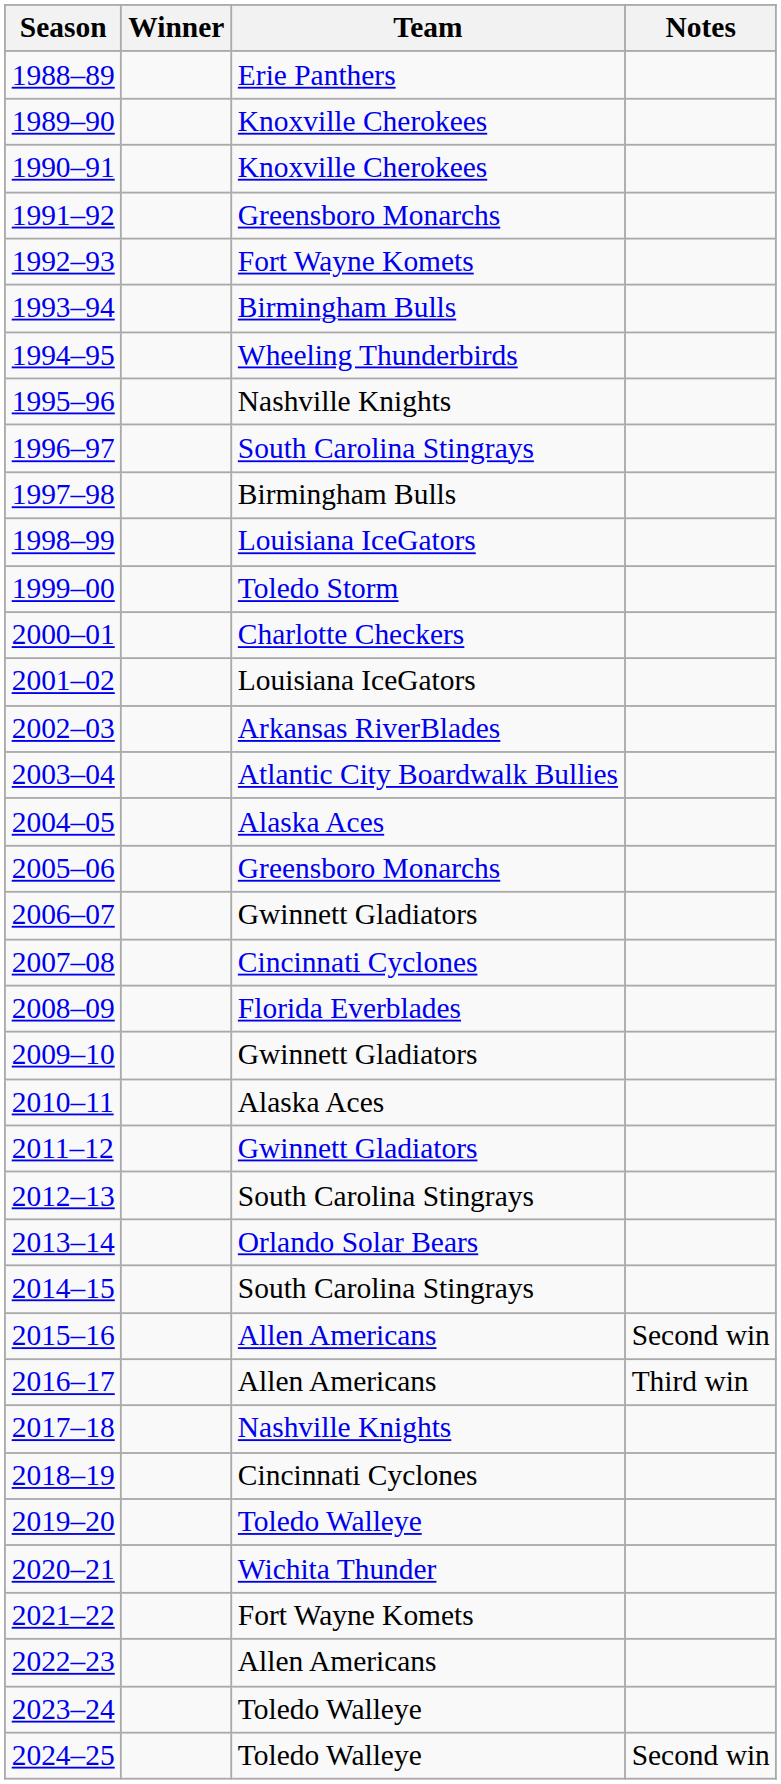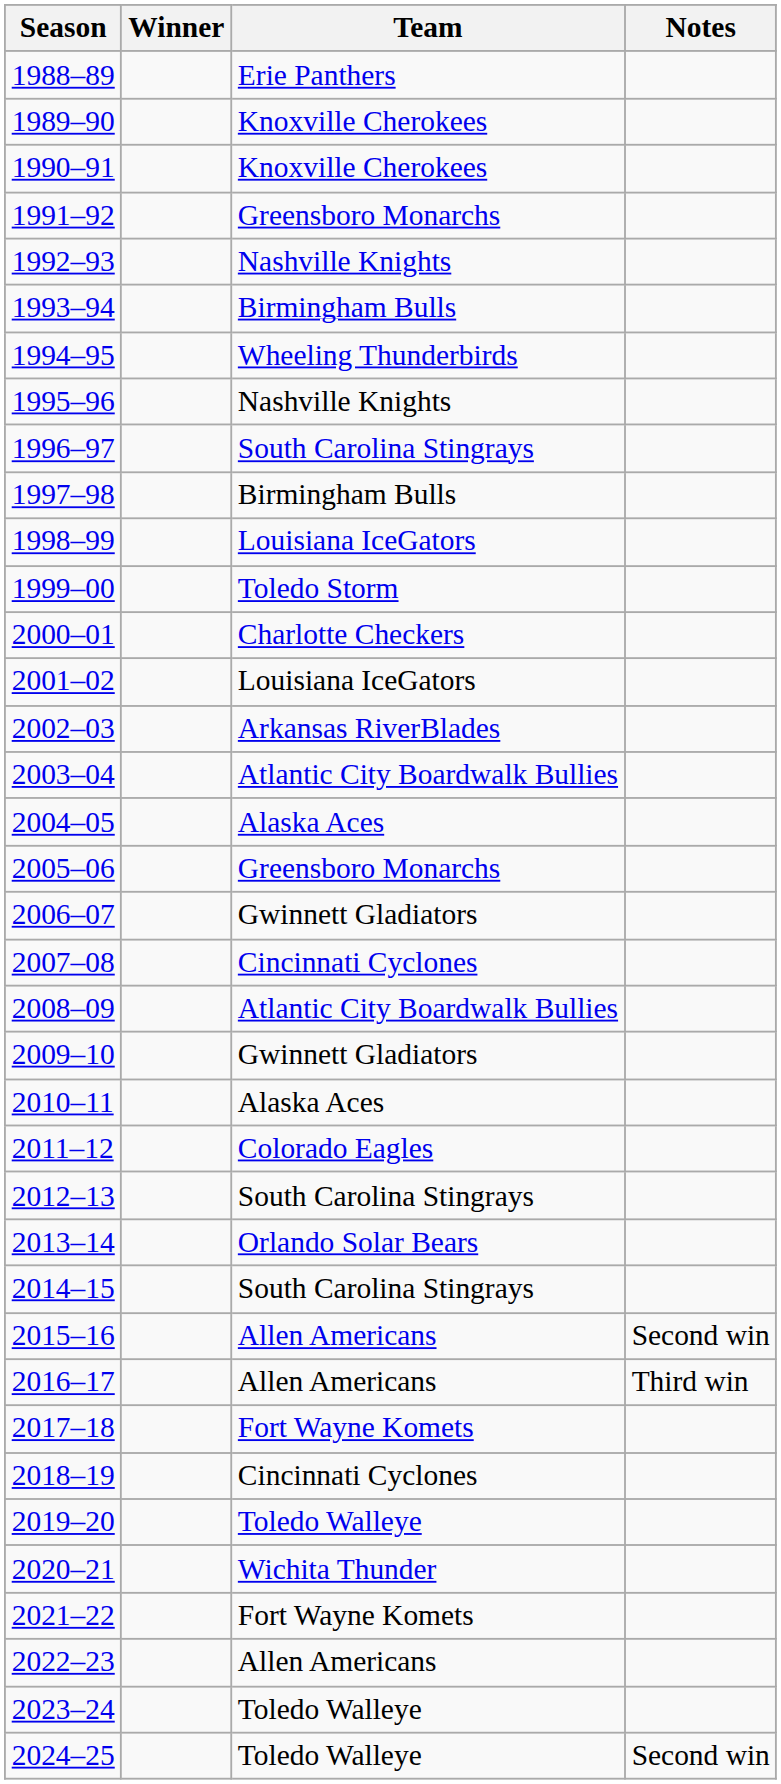1992–93 | Team: Fort Wayne Komets -> Nashville Knights
2008–09 | Team: Florida Everblades -> Atlantic City Boardwalk Bullies
2011–12 | Team: Gwinnett Gladiators -> Colorado Eagles
2017–18 | Team: Nashville Knights -> Fort Wayne Komets
